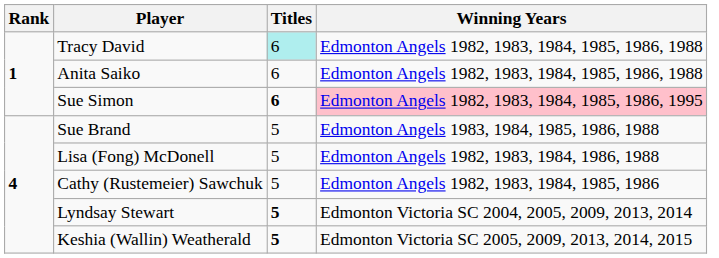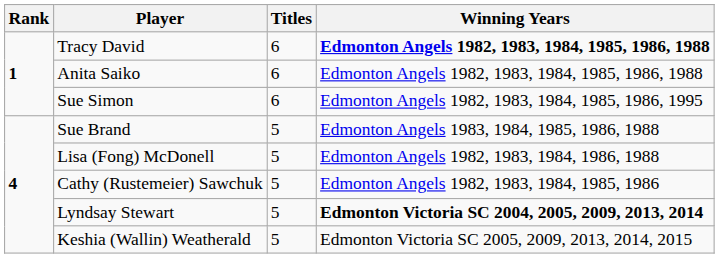Tracy David | Titles: paleturquoise background -> no background
Tracy David | Winning Years: normal -> bold
Sue Simon | Titles: bold -> normal
Sue Simon | Winning Years: pink background -> no background
Lyndsay Stewart | Titles: bold -> normal
Lyndsay Stewart | Winning Years: normal -> bold
Keshia (Wallin) Weatherald | Titles: bold -> normal
